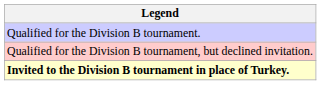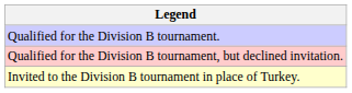row 4 | column 1: bold -> normal
